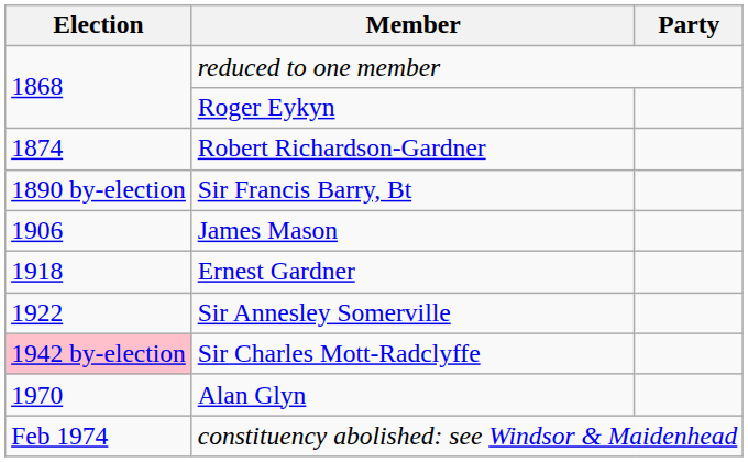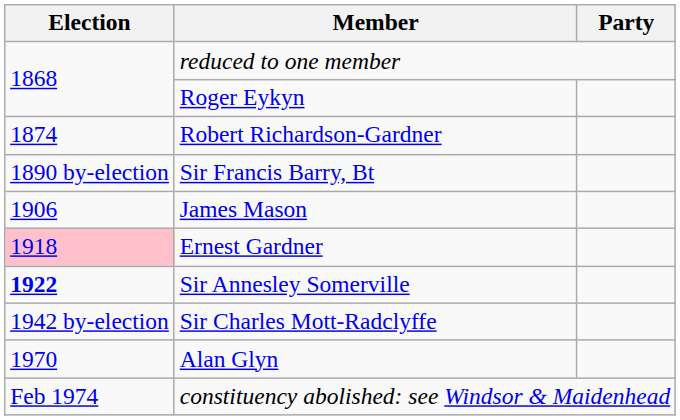Ernest Gardner | Election: no background -> pink background
Sir Annesley Somerville | Election: normal -> bold
Sir Charles Mott-Radclyffe | Election: pink background -> no background
